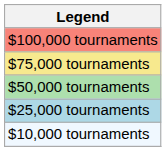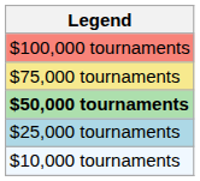row 4 | column 1: normal -> bold
